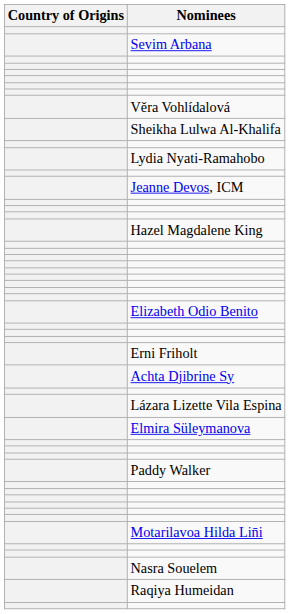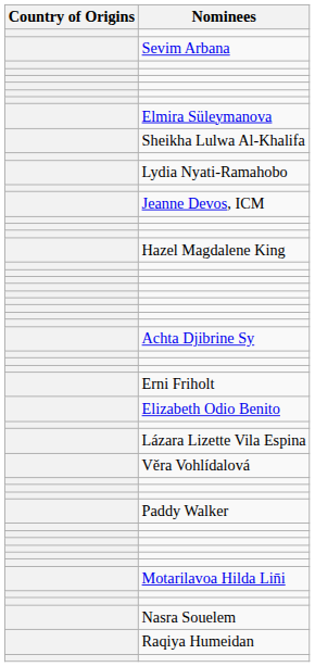row 10 | Nominees: Věra Vohlídalová -> Elmira Süleymanova
row 29 | Nominees: Elizabeth Odio Benito -> Achta Djibrine Sy
row 34 | Nominees: Achta Djibrine Sy -> Elizabeth Odio Benito
row 37 | Nominees: Elmira Süleymanova -> Věra Vohlídalová
